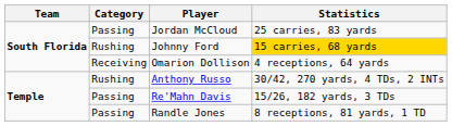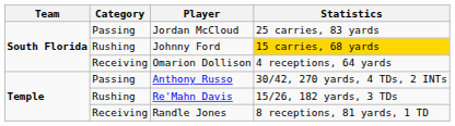Anthony Russo | Category: Rushing -> Passing
Re'Mahn Davis | Category: Passing -> Rushing
Randle Jones | Category: Passing -> Receiving
